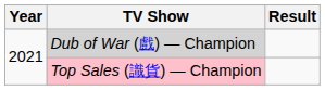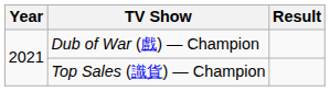Dub of War (戲) — Champion | TV Show: lightgrey background -> no background
Top Sales (識貨) — Champion | TV Show: pink background -> no background
